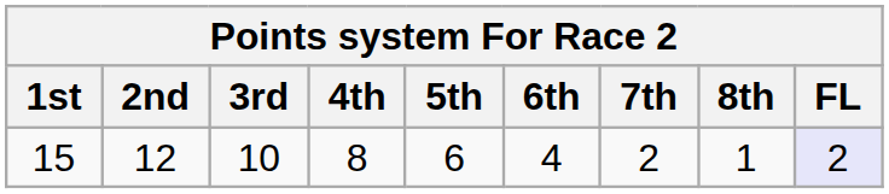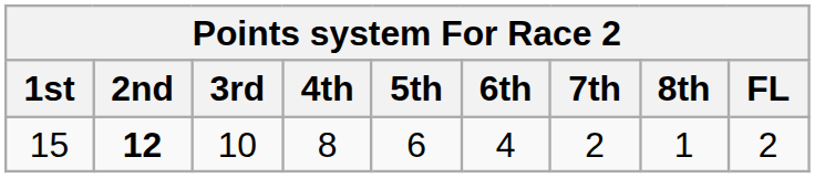15 | 2nd: normal -> bold
15 | FL: lavender background -> no background
